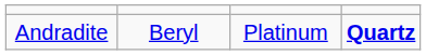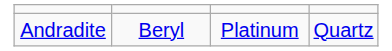Andradite | column 4: bold -> normal
